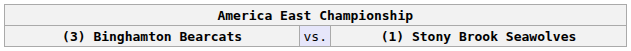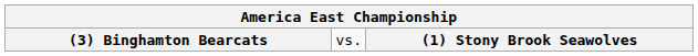(3) Binghamton Bearcats | column 2: lavender background -> no background
